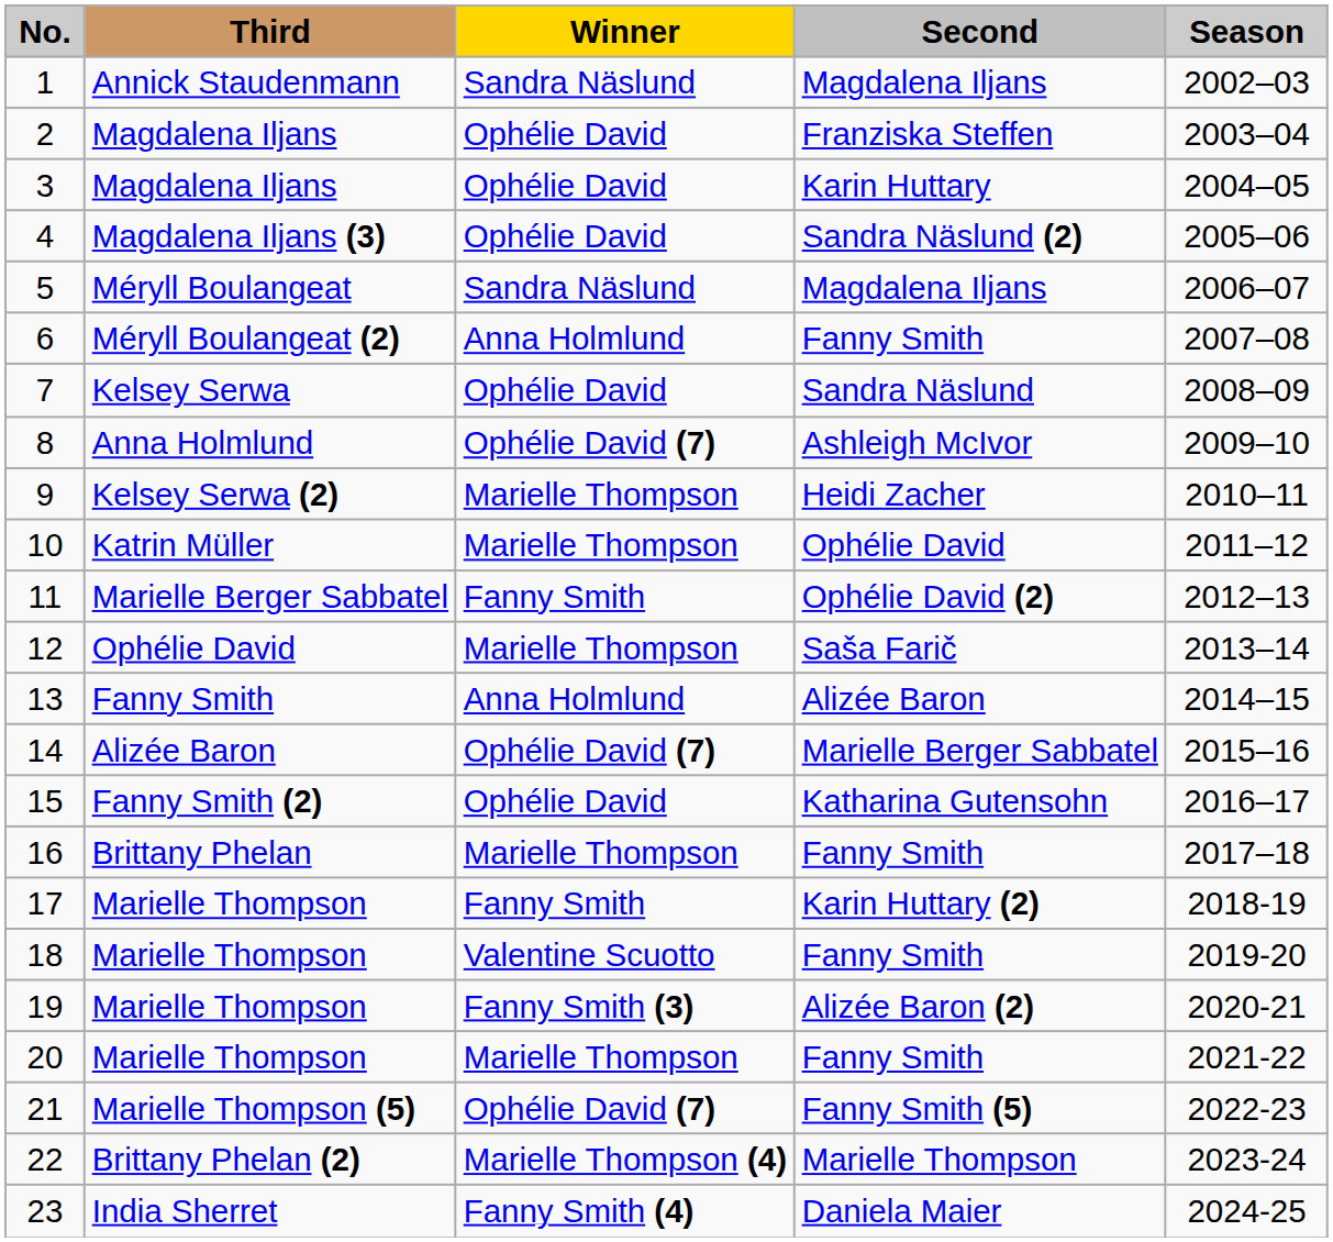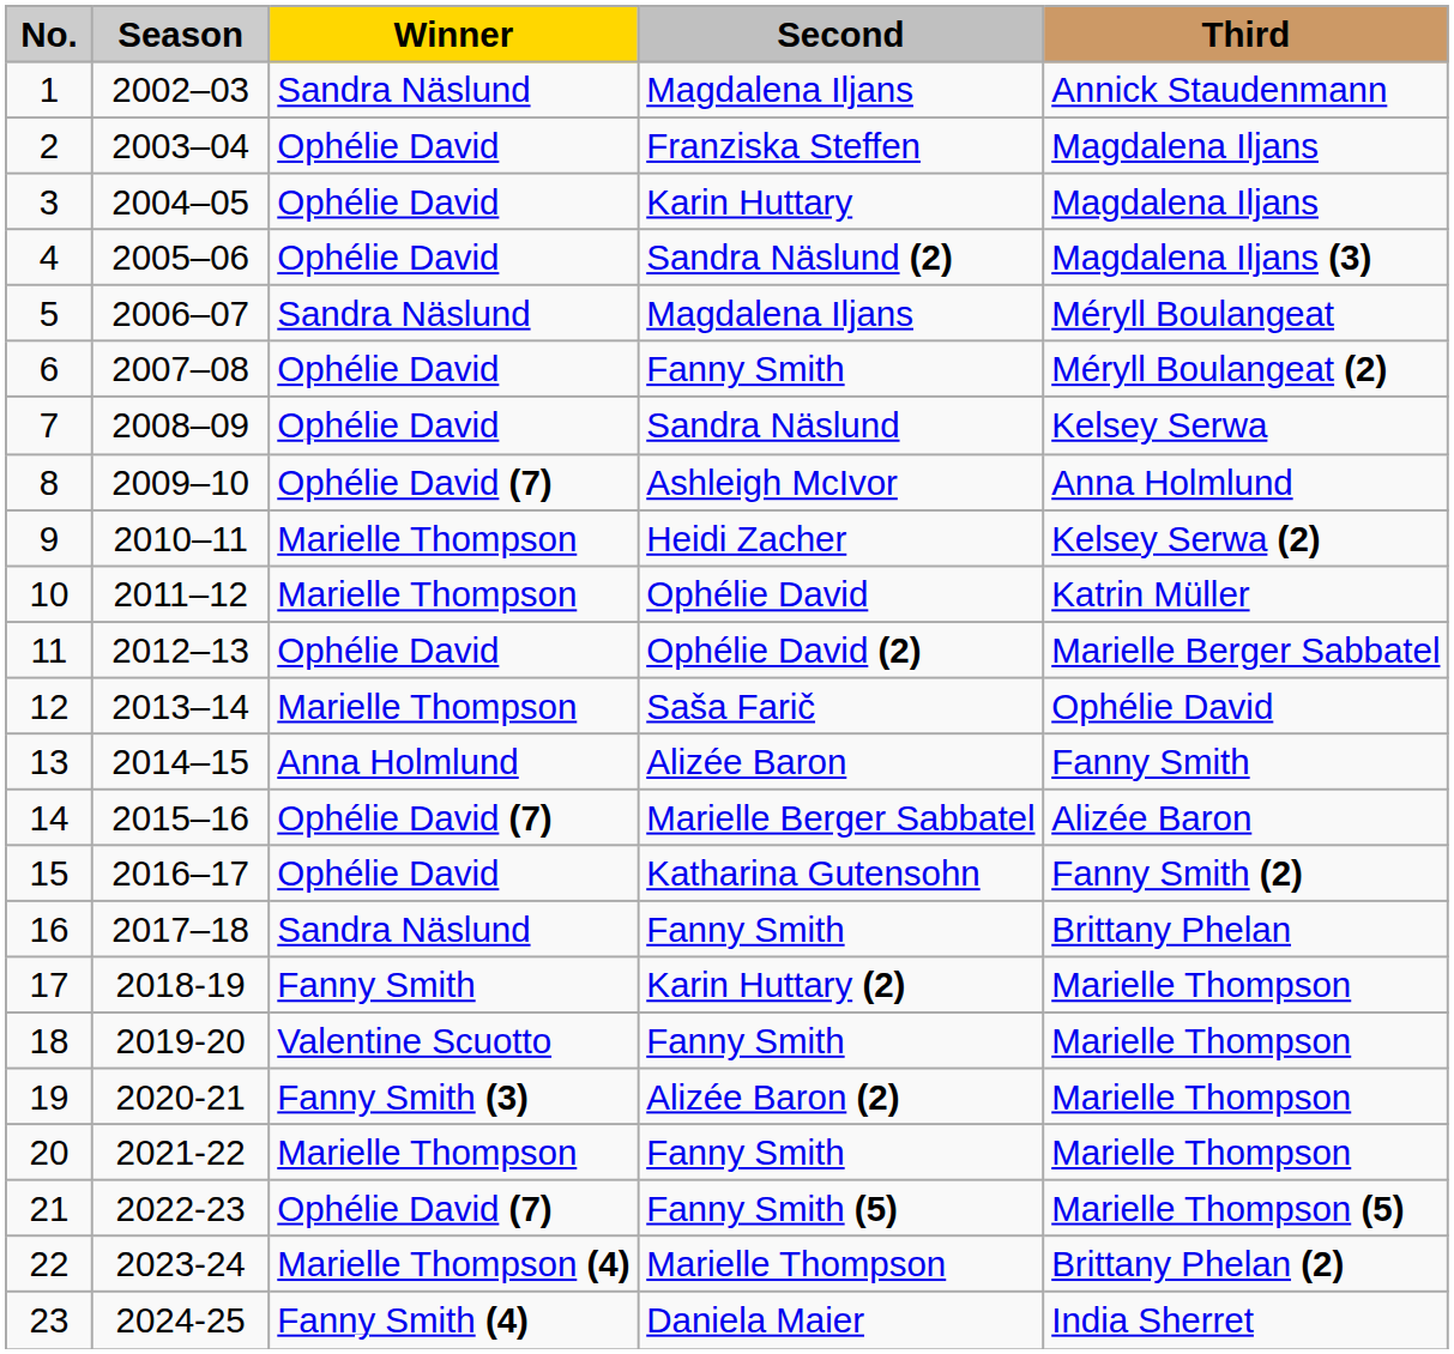columns swapped: Season <-> Third
6 | Winner: Anna Holmlund -> Ophélie David
11 | Winner: Fanny Smith -> Ophélie David
16 | Winner: Marielle Thompson -> Sandra Näslund
